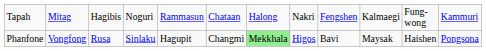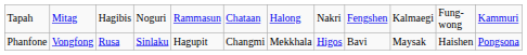Phanfone | column 7: lightgreen background -> no background
